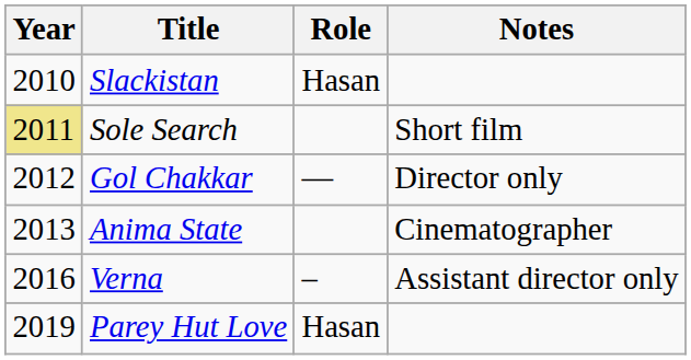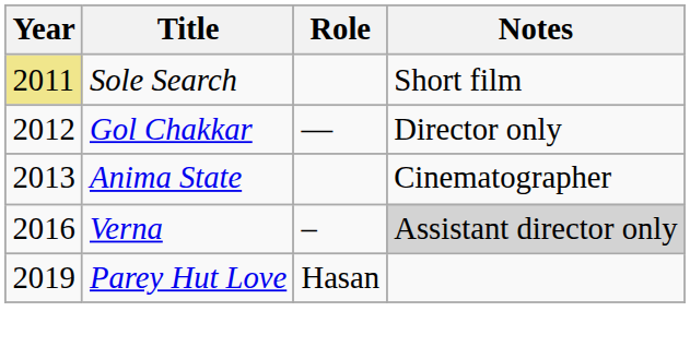- row: 2010 | Slackistan | Hasan
Verna | Notes: no background -> lightgrey background
